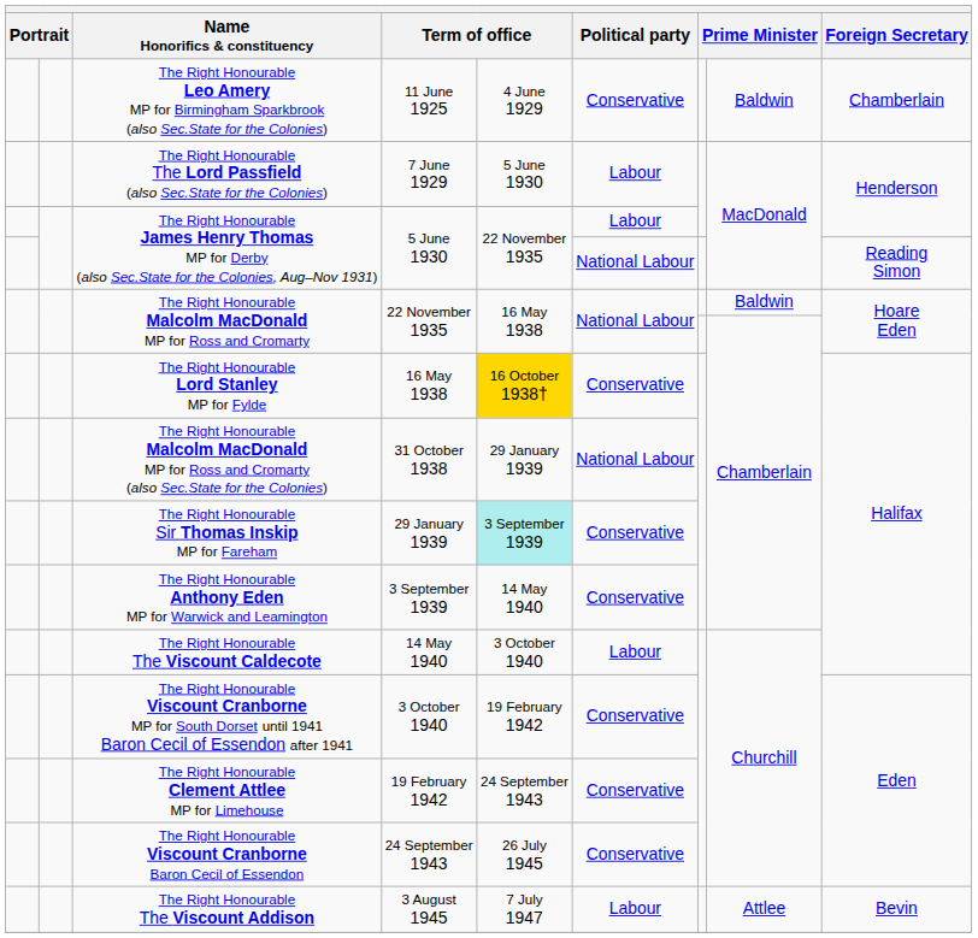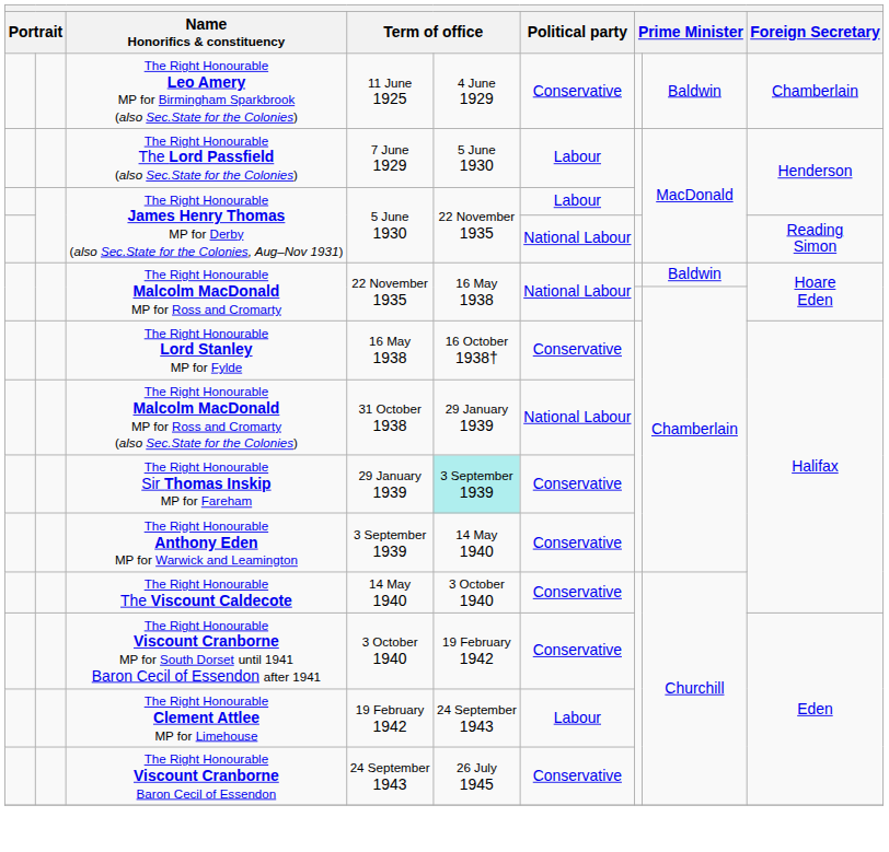The Right Honourable Lord Stanley MP for Fylde | column 5: gold background -> no background
The Right Honourable The Viscount Caldecote | Political party: Labour -> Conservative
The Right Honourable Clement Attlee MP for Limehouse | Political party: Conservative -> Labour
- row: The Right Honourable The Viscount Addison | 3 August 1945 | 7 July 1947 | Labour | Attlee | Bevin
